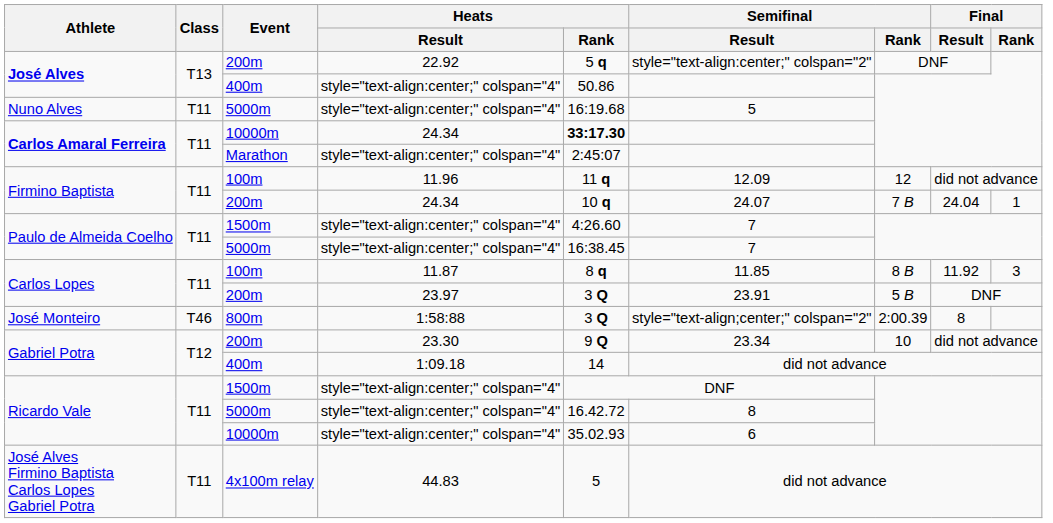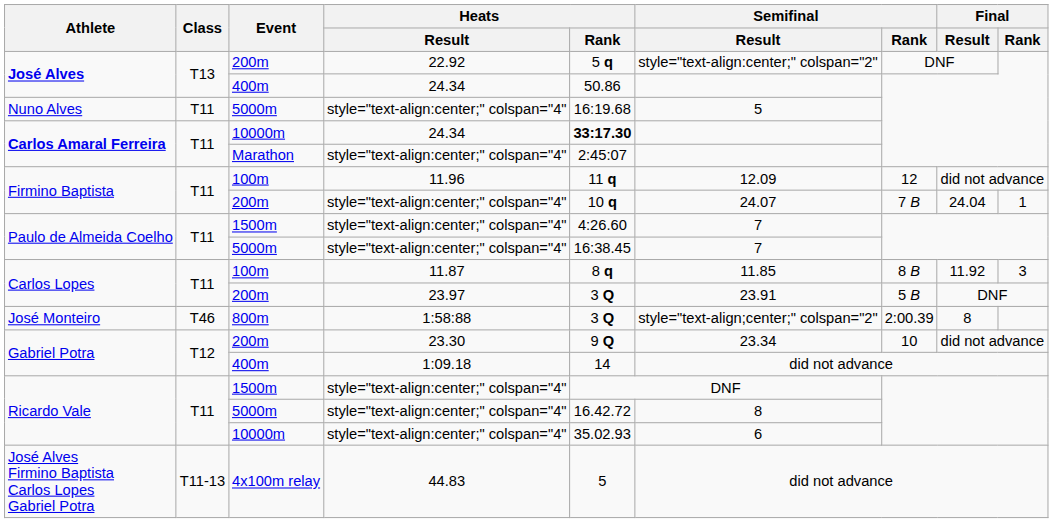José Alves / 400m | Heats / Result: style="text-align:center;" colspan="4" -> 24.34
Firmino Baptista / 200m | Heats / Result: 24.34 -> style="text-align:center;" colspan="4"
José Alves Firmino Baptista Carlos Lopes Gabriel Potra | Class: T11 -> T11-13
